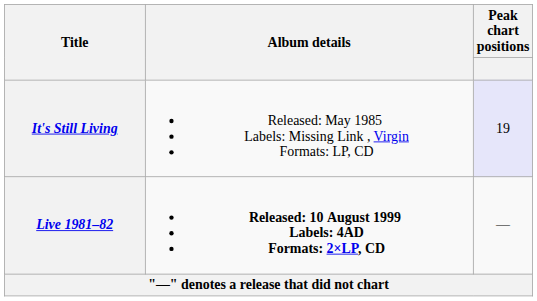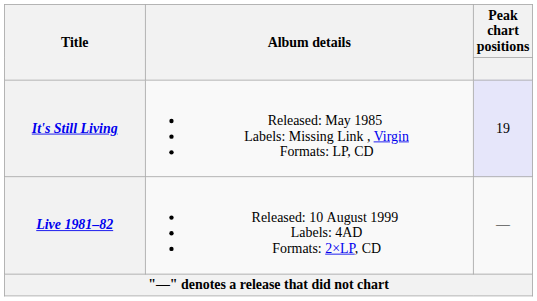Live 1981–82 | Album details: bold -> normal
